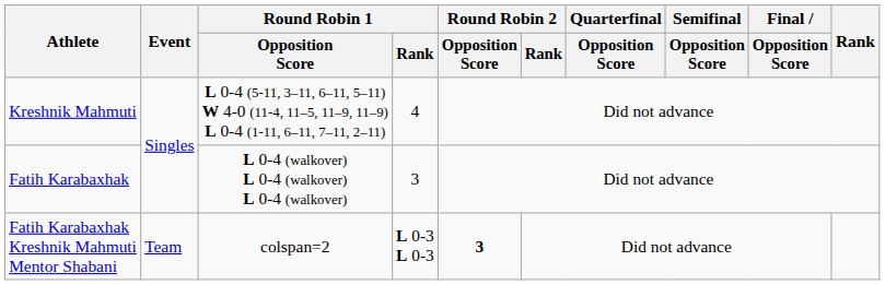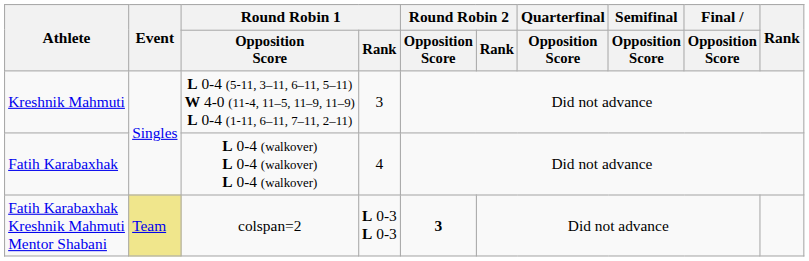Kreshnik Mahmuti | Round Robin 1 / Rank: 4 -> 3
Fatih Karabaxhak | Round Robin 1 / Rank: 3 -> 4
Fatih Karabaxhak Kreshnik Mahmuti Mentor Shabani | Event: no background -> khaki background
